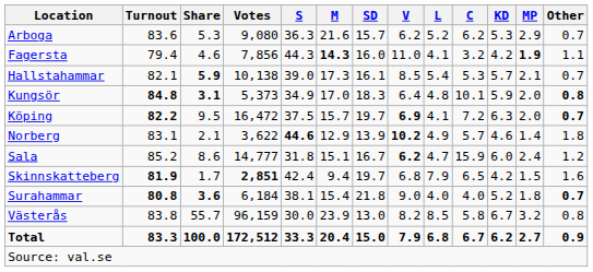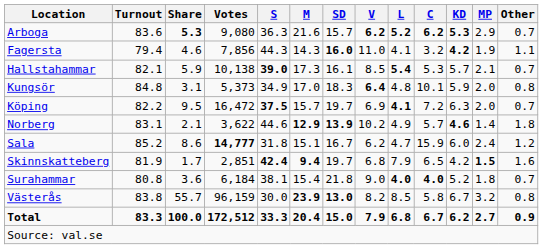Arboga | Share: normal -> bold
Arboga | V: normal -> bold
Arboga | L: normal -> bold
Arboga | C: normal -> bold
Arboga | KD: normal -> bold
Fagersta | M: bold -> normal
Fagersta | SD: normal -> bold
Fagersta | KD: normal -> bold
Fagersta | MP: bold -> normal
Hallstahammar | Share: bold -> normal
Hallstahammar | S: normal -> bold
Hallstahammar | L: normal -> bold
Kungsör | Turnout: bold -> normal
Kungsör | Share: bold -> normal
Kungsör | V: normal -> bold
Kungsör | Other: bold -> normal
Köping | Turnout: bold -> normal
Köping | S: normal -> bold
Köping | V: bold -> normal
Köping | L: normal -> bold
Köping | Other: bold -> normal
Norberg | S: bold -> normal
Norberg | M: normal -> bold
Norberg | SD: normal -> bold
Norberg | V: bold -> normal
Norberg | KD: normal -> bold
Sala | Votes: normal -> bold
Sala | V: bold -> normal
Skinnskatteberg | Turnout: bold -> normal
Skinnskatteberg | Votes: bold -> normal
Skinnskatteberg | S: normal -> bold
Skinnskatteberg | M: normal -> bold
Skinnskatteberg | MP: normal -> bold
Surahammar | Turnout: bold -> normal
Surahammar | Share: bold -> normal
Surahammar | L: normal -> bold
Surahammar | C: normal -> bold
Surahammar | Other: bold -> normal
Västerås | M: normal -> bold
Västerås | SD: normal -> bold
